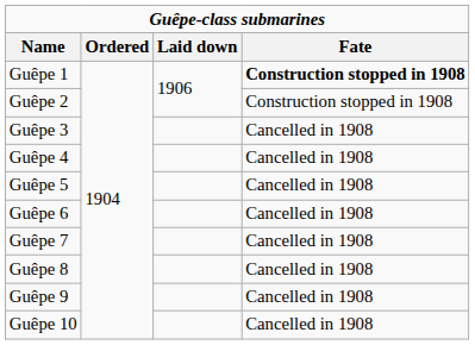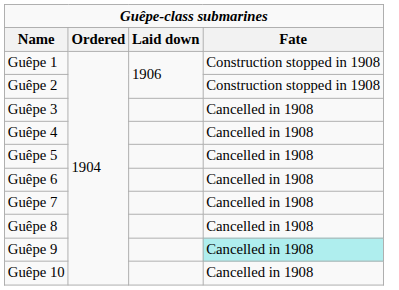Guêpe 1 | column 4: bold -> normal
Guêpe 9 | column 4: no background -> paleturquoise background
